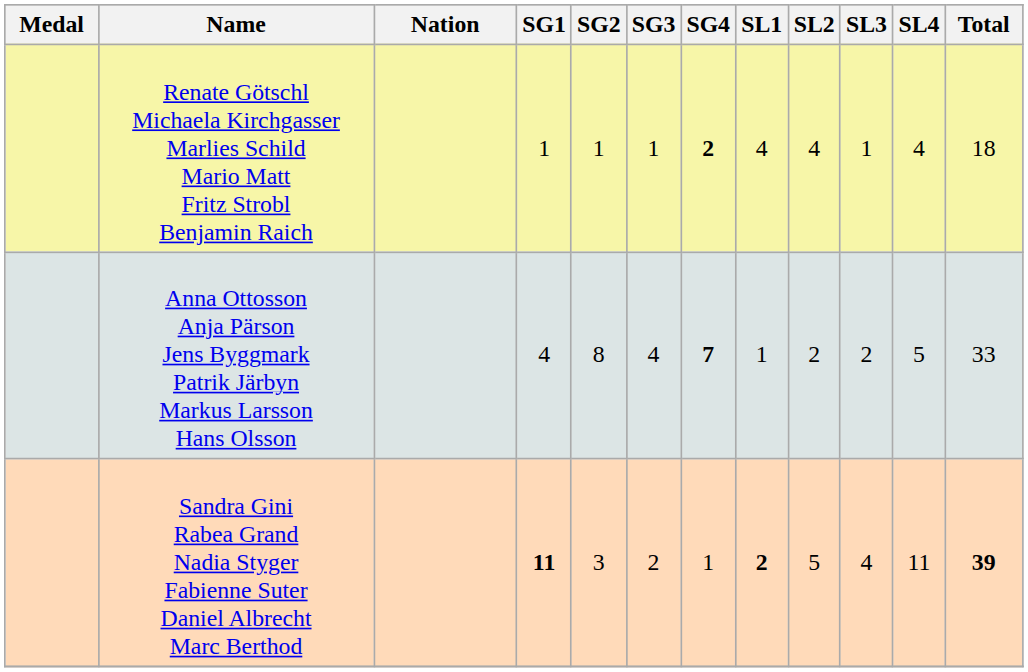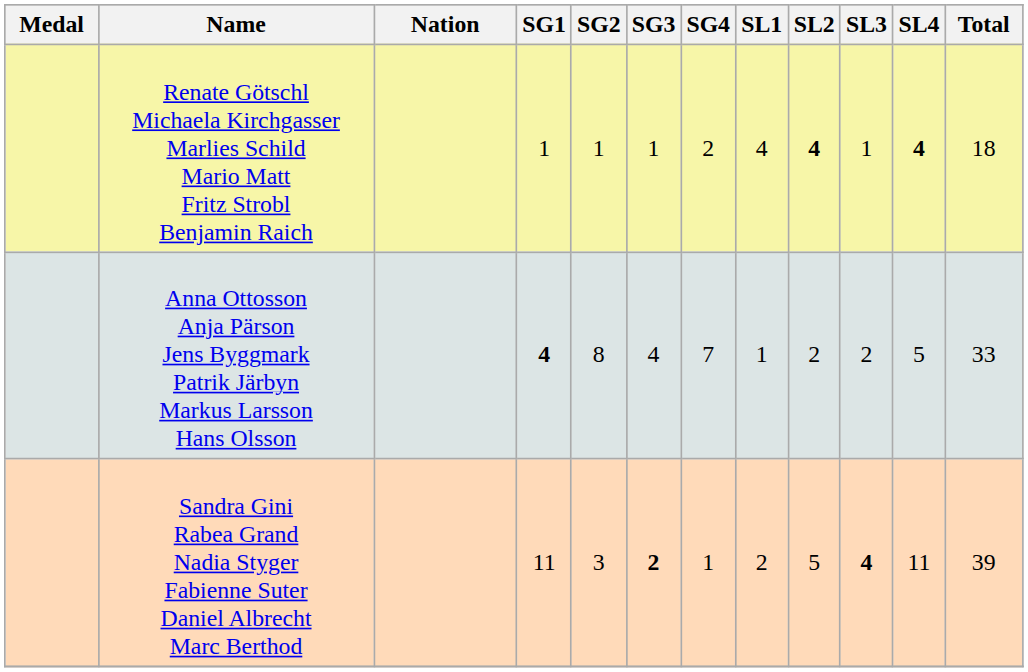row 2 | SG4: bold -> normal
row 2 | SL2: normal -> bold
row 2 | SL4: normal -> bold
row 3 | SG1: normal -> bold
row 3 | SG4: bold -> normal
row 4 | SG1: bold -> normal
row 4 | SG3: normal -> bold
row 4 | SL1: bold -> normal
row 4 | SL3: normal -> bold
row 4 | Total: bold -> normal
